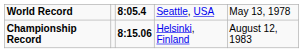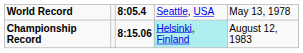Championship Record | column 4: no background -> paleturquoise background
